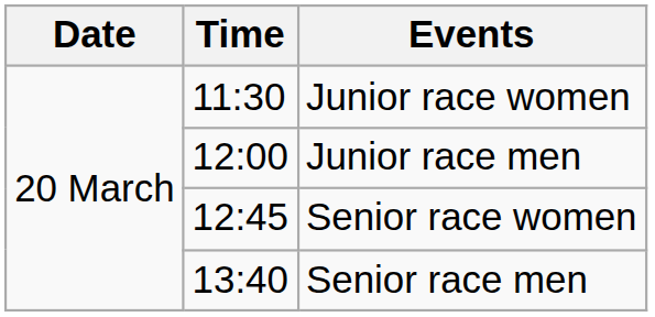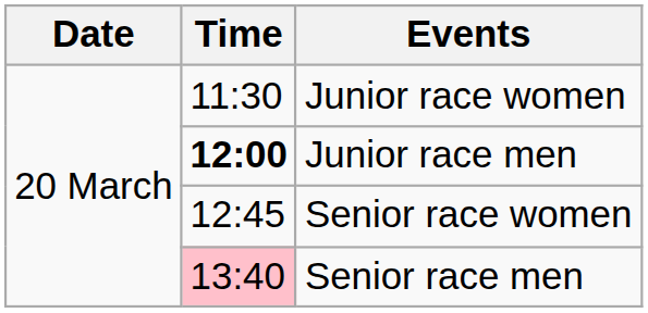Junior race men | Time: normal -> bold
Senior race men | Time: no background -> pink background
